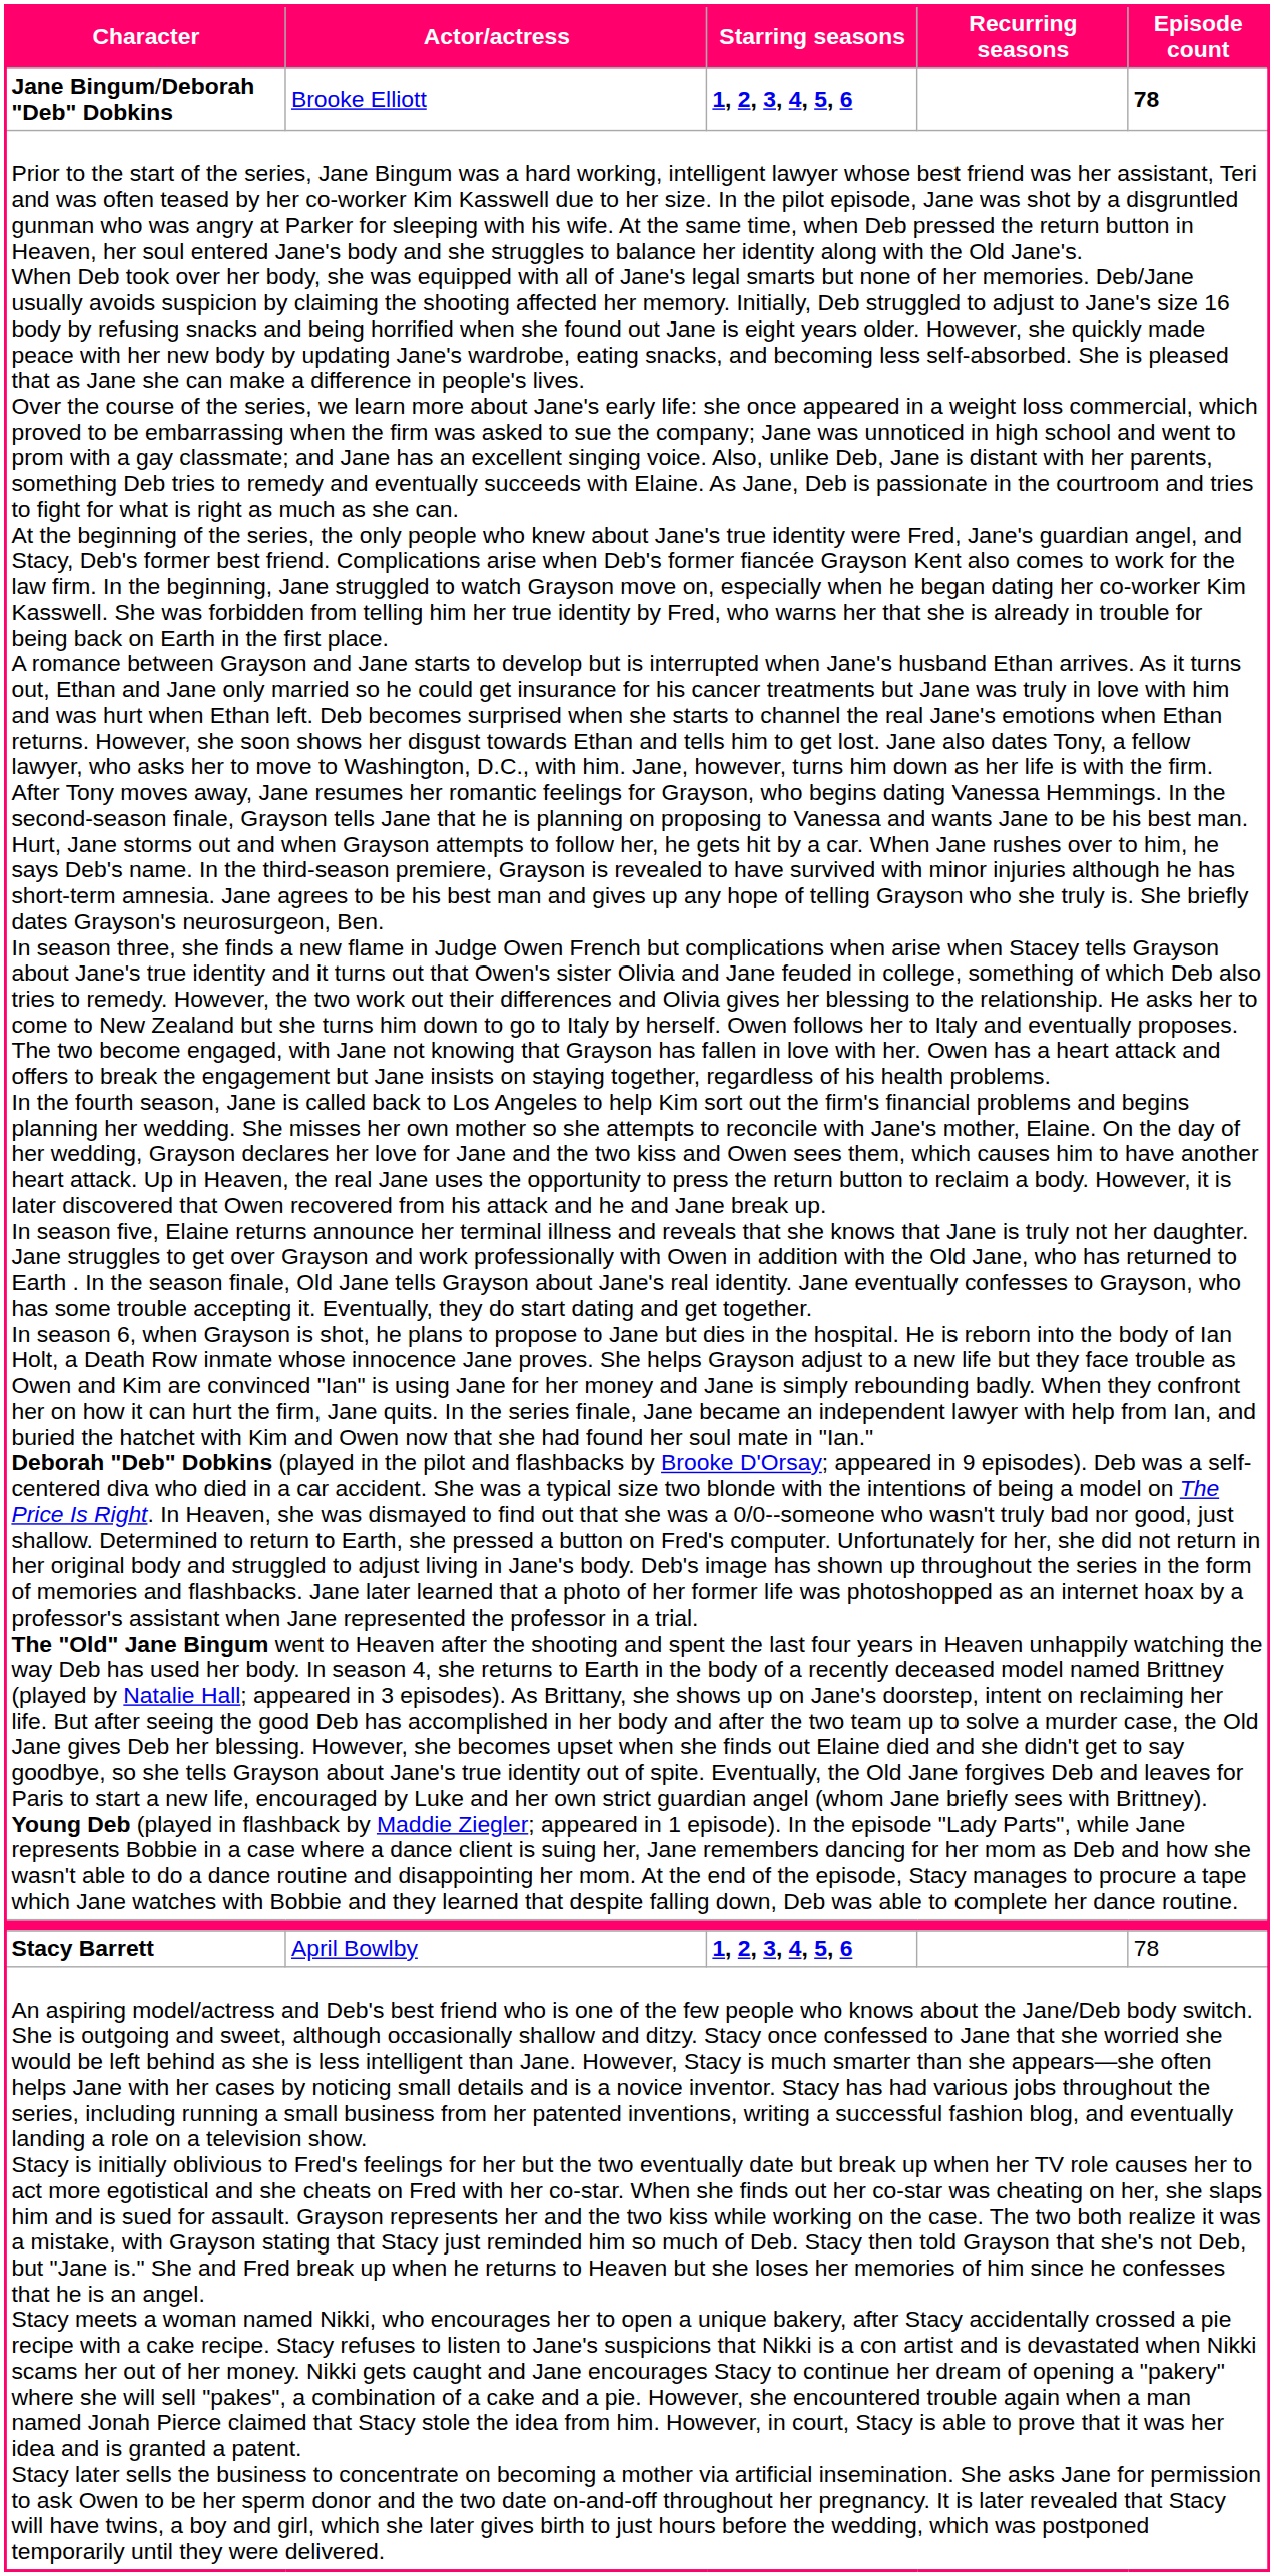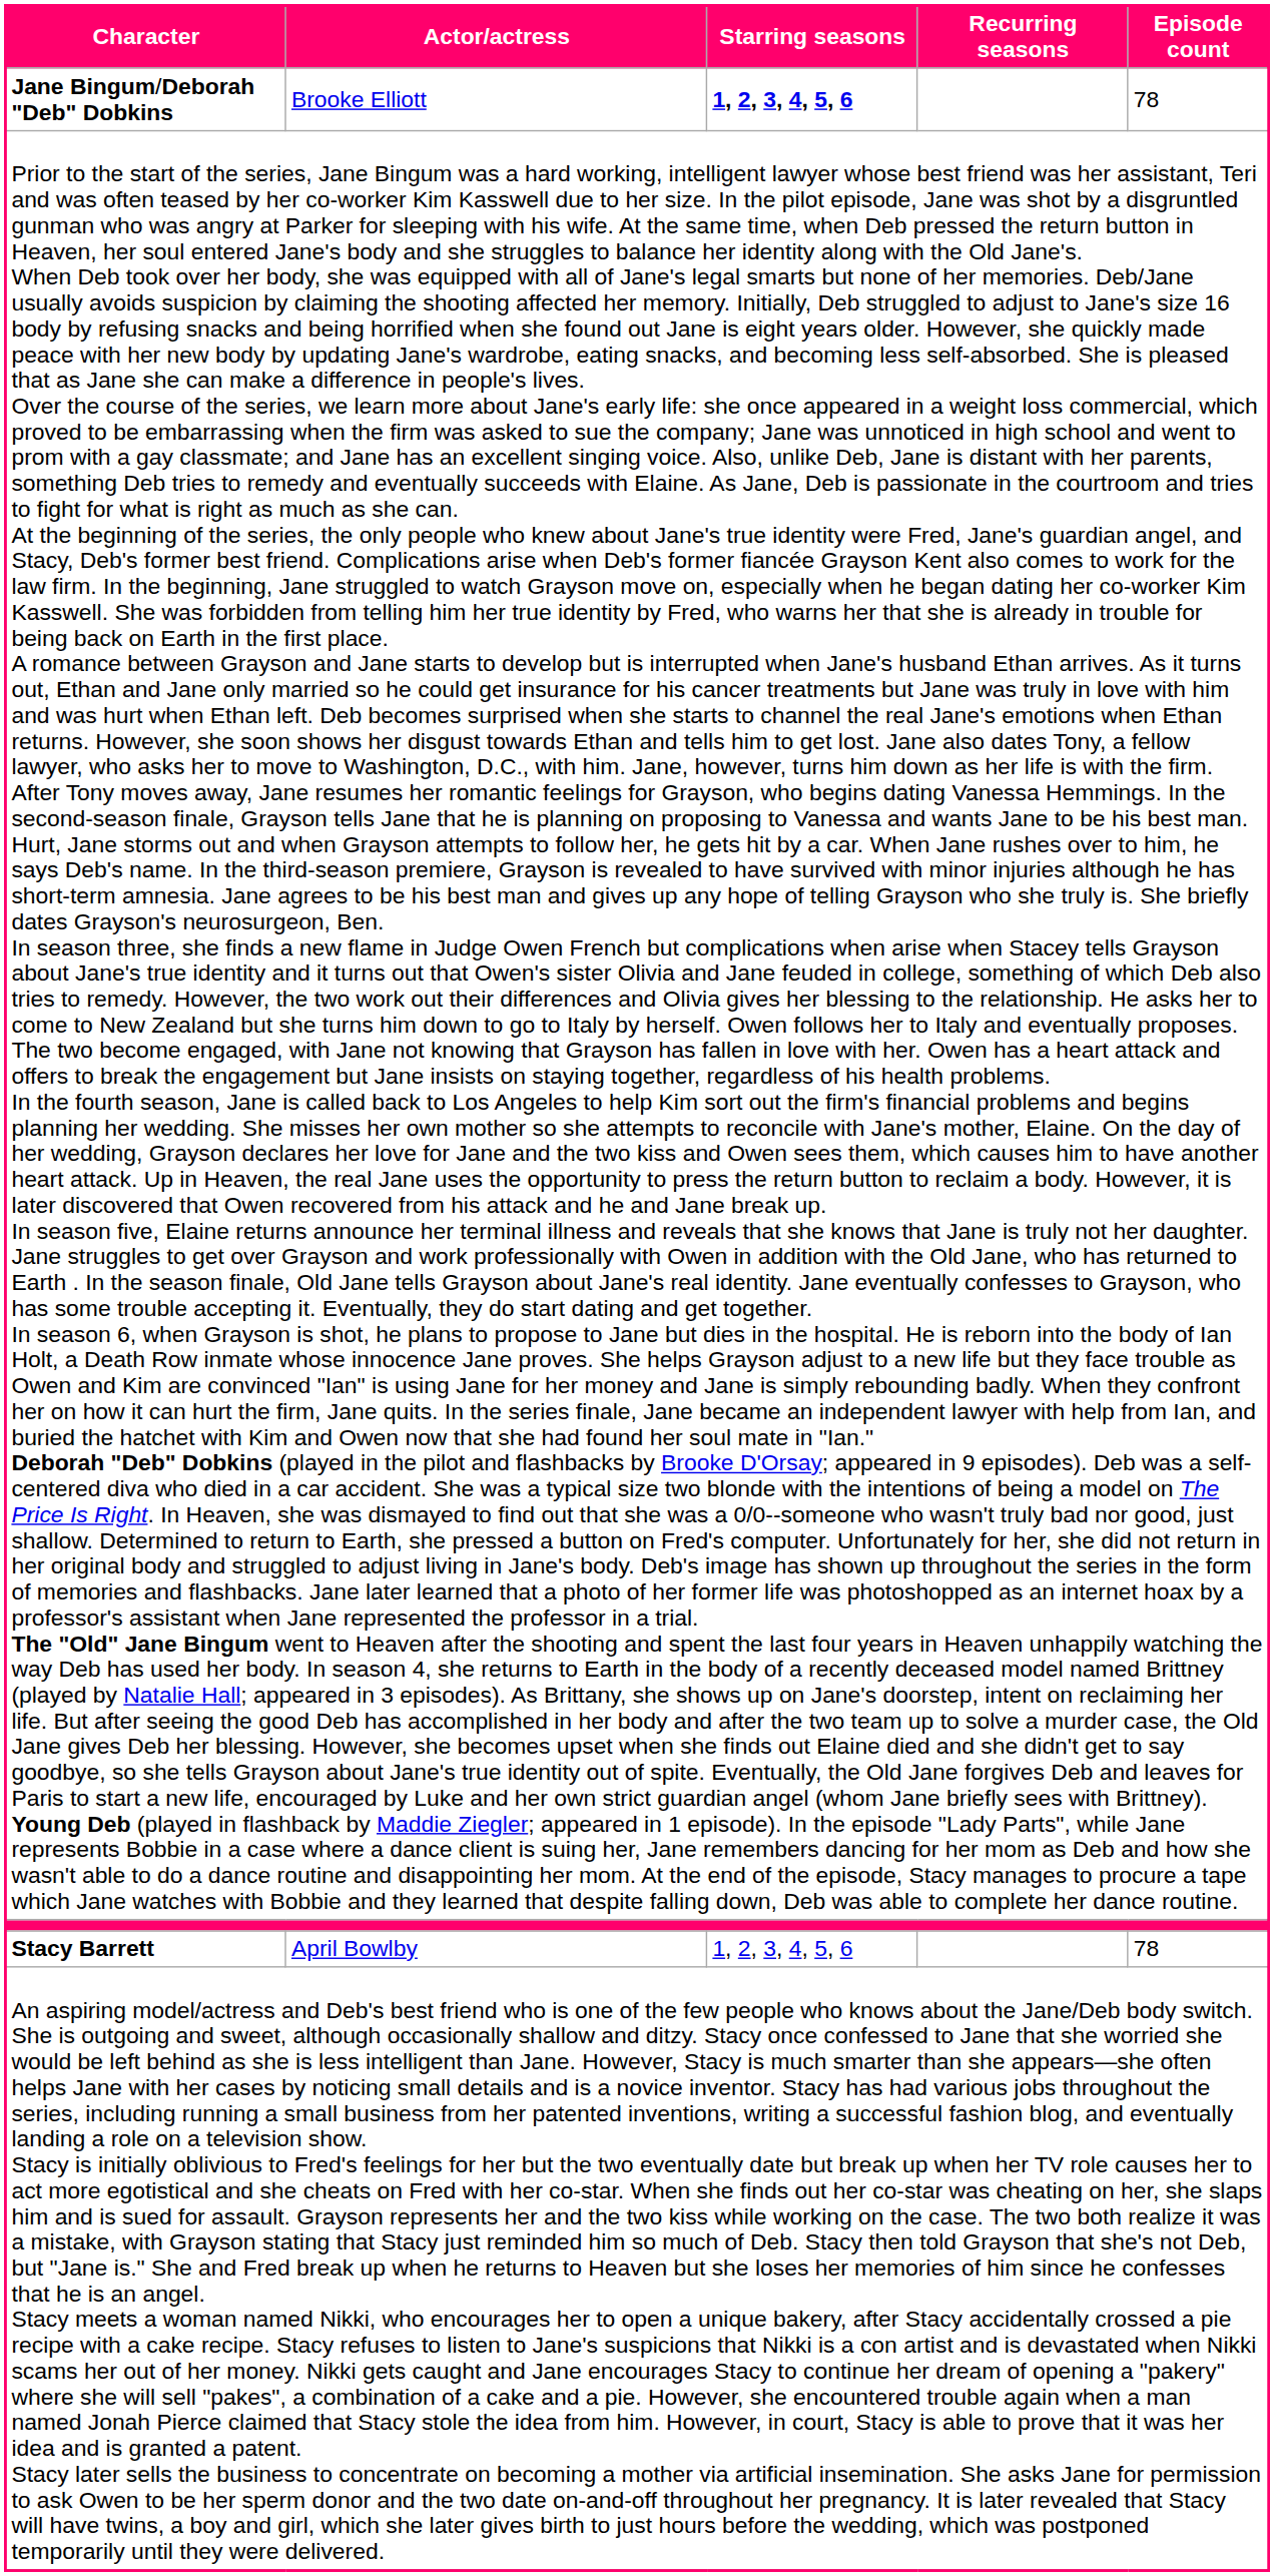Jane Bingum/Deborah "Deb" Dobkins | Episode count: bold -> normal
Stacy Barrett | Starring seasons: bold -> normal
